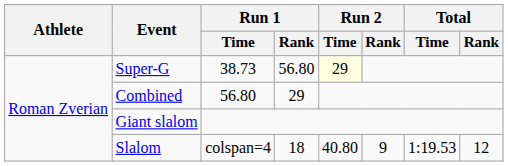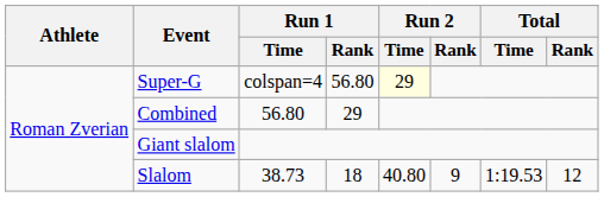Super-G | Run 1 / Time: 38.73 -> colspan=4
Slalom | Run 1 / Time: colspan=4 -> 38.73
